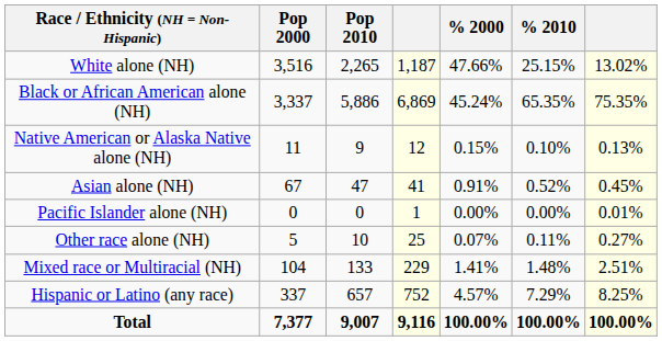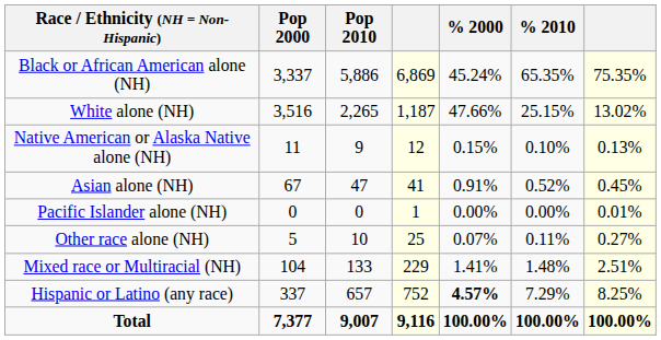rows swapped: White alone (NH) <-> Black or African American alone (NH)
Hispanic or Latino (any race) | % 2000: normal -> bold
